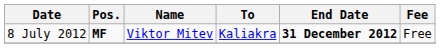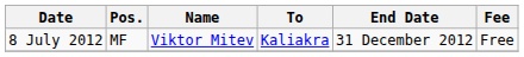8 July 2012 | Pos.: bold -> normal
8 July 2012 | End Date: bold -> normal
